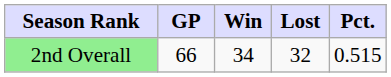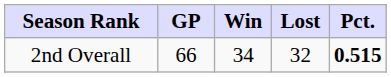row 2 | Season Rank: lightgreen background -> no background
row 2 | Pct.: normal -> bold
